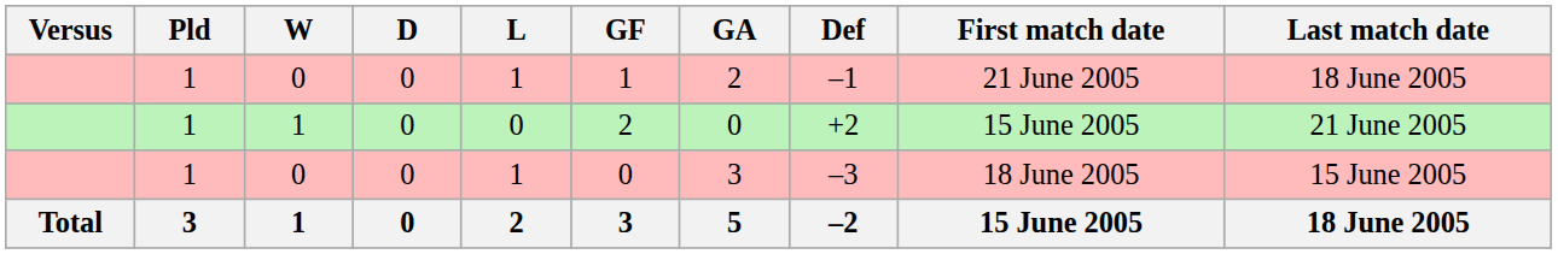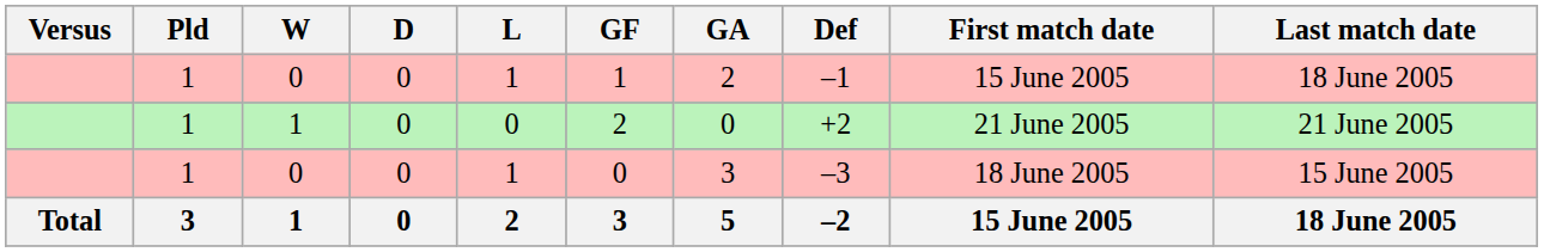row 2 | First match date: 21 June 2005 -> 15 June 2005
row 3 | First match date: 15 June 2005 -> 21 June 2005
